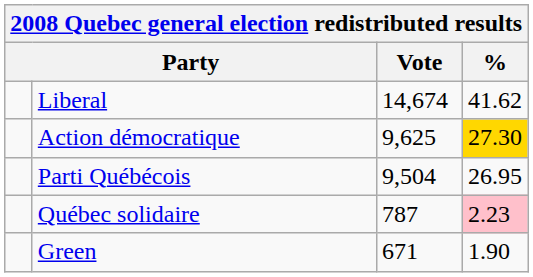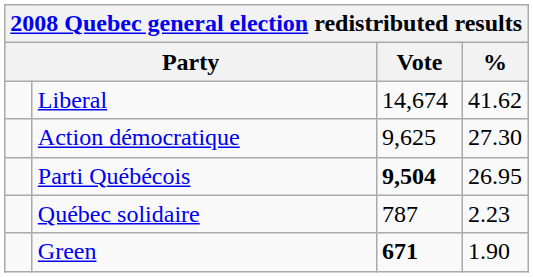Action démocratique | %: gold background -> no background
Parti Québécois | Vote: normal -> bold
Québec solidaire | %: pink background -> no background
Green | Vote: normal -> bold
